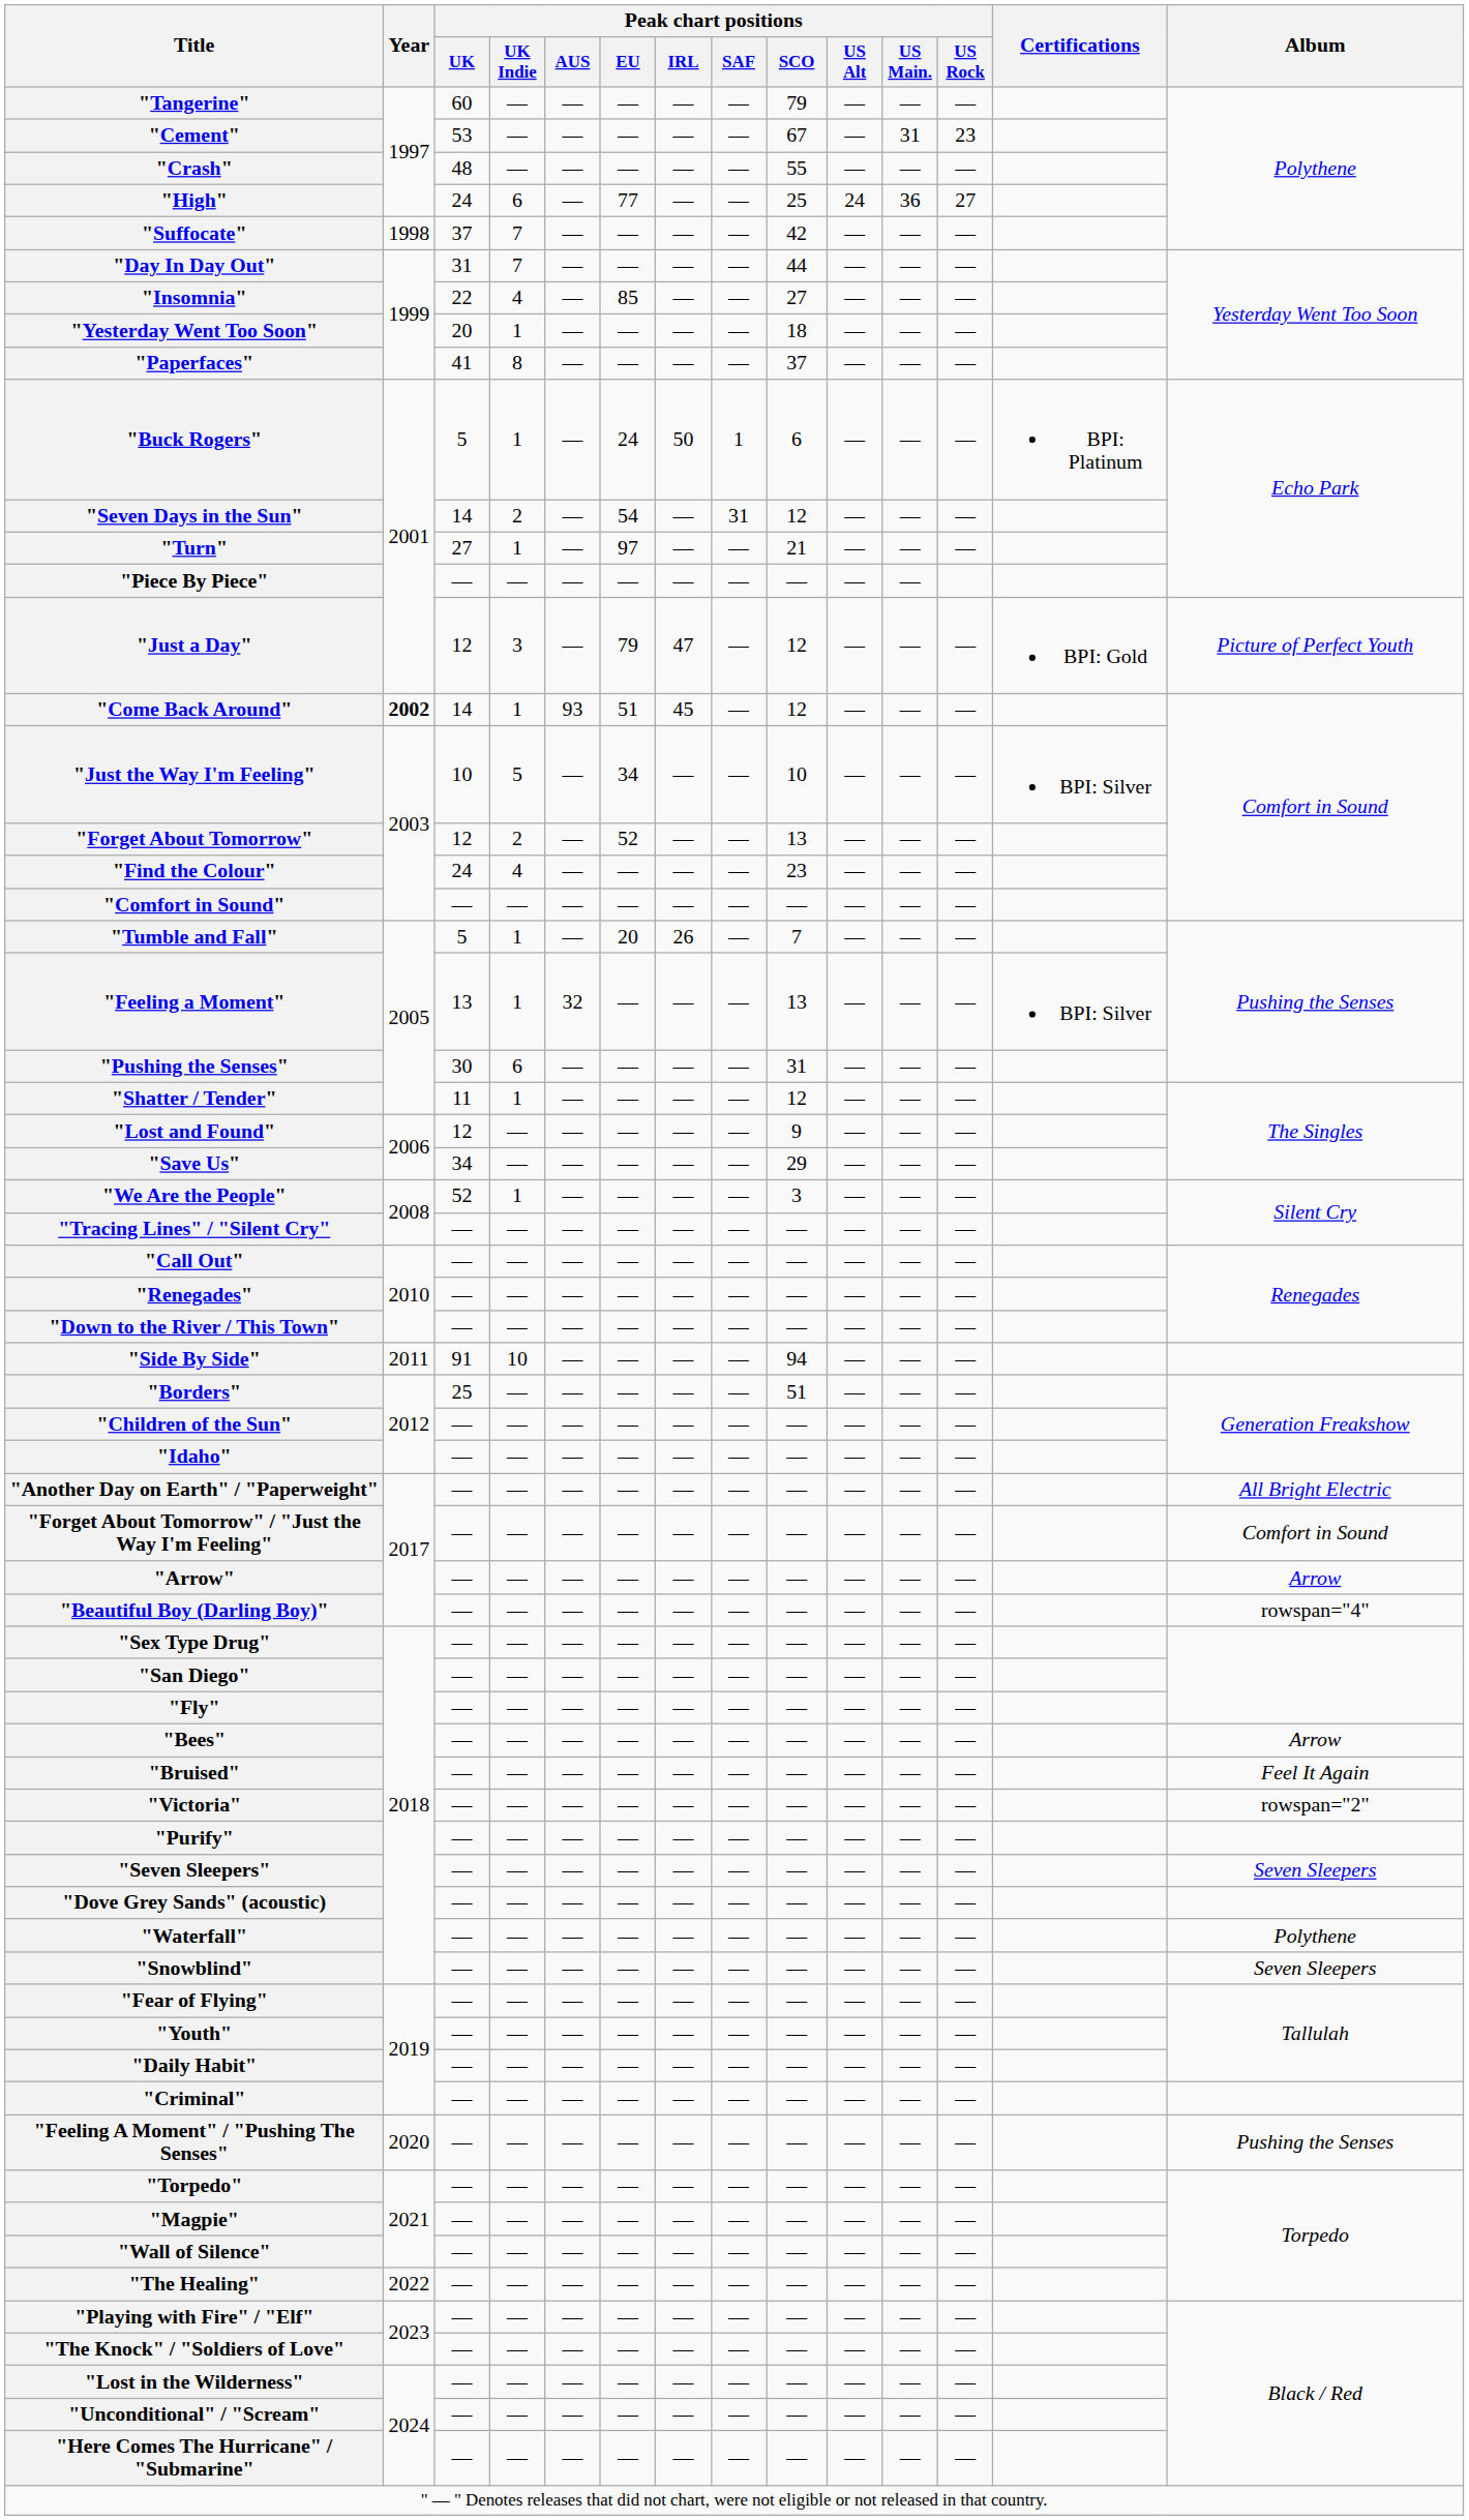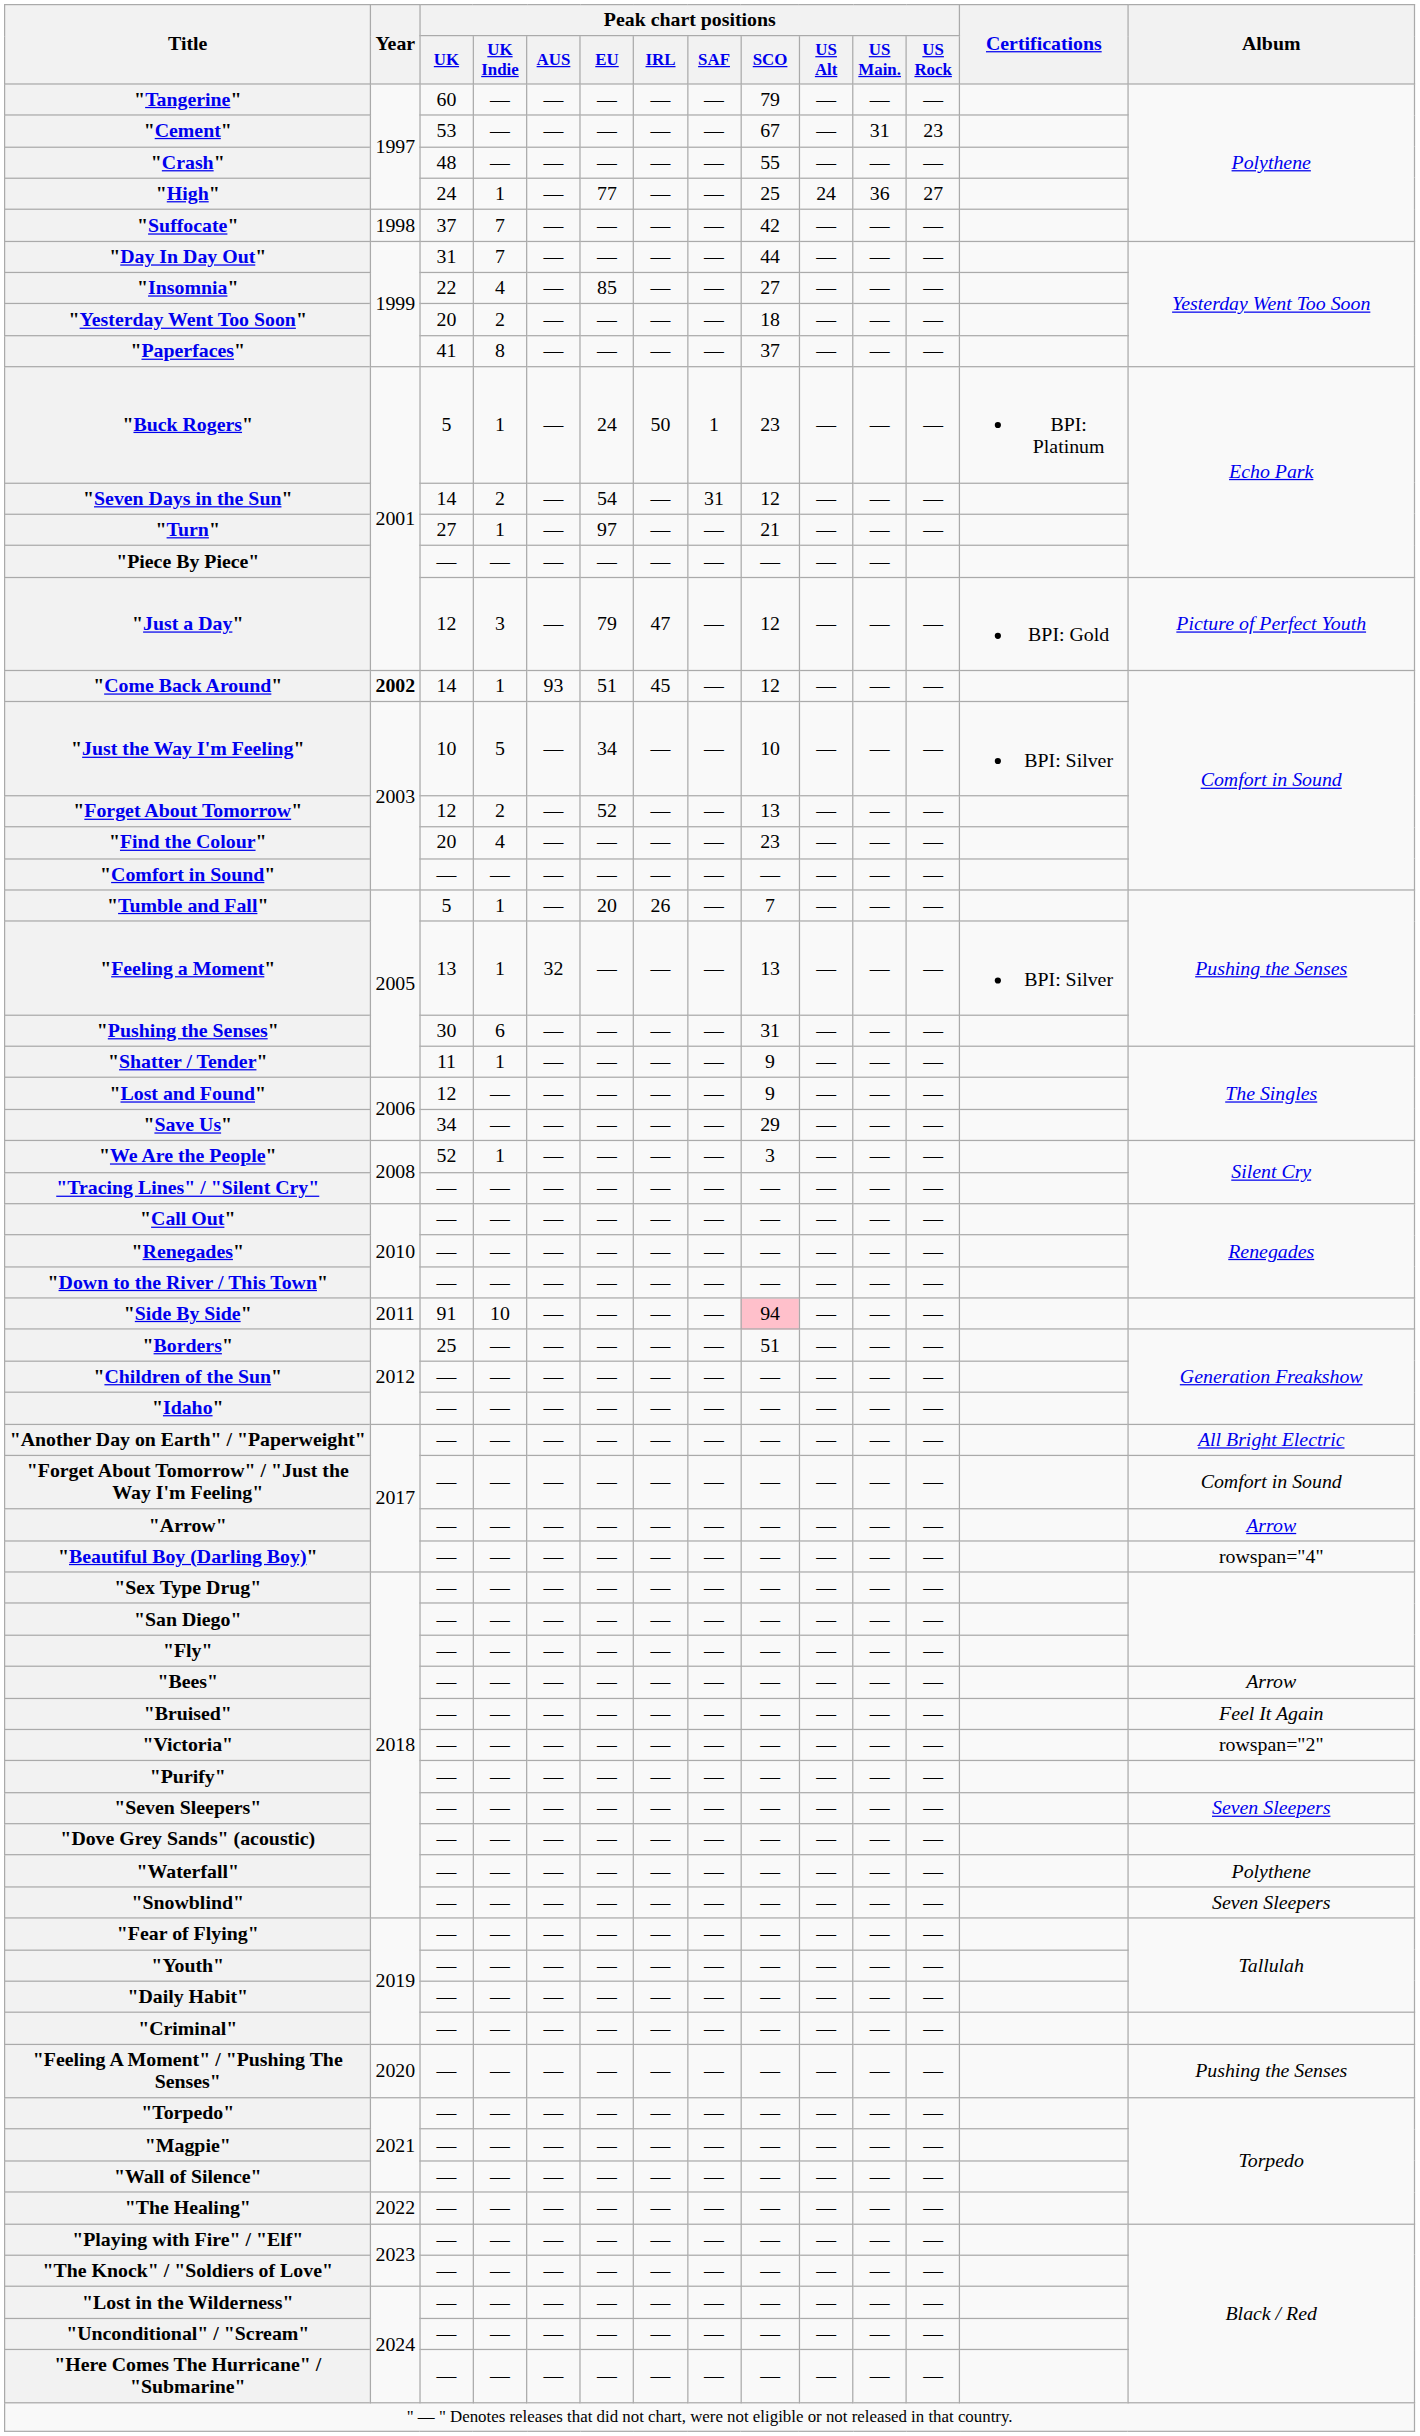"High" | Peak chart positions / UK Indie: 6 -> 1
"Yesterday Went Too Soon" | Peak chart positions / UK Indie: 1 -> 2
"Buck Rogers" | Peak chart positions / SCO: 6 -> 23
"Find the Colour" | Peak chart positions / UK: 24 -> 20
"Shatter / Tender" | Peak chart positions / SCO: 12 -> 9
"Side By Side" | Peak chart positions / SCO: no background -> pink background
